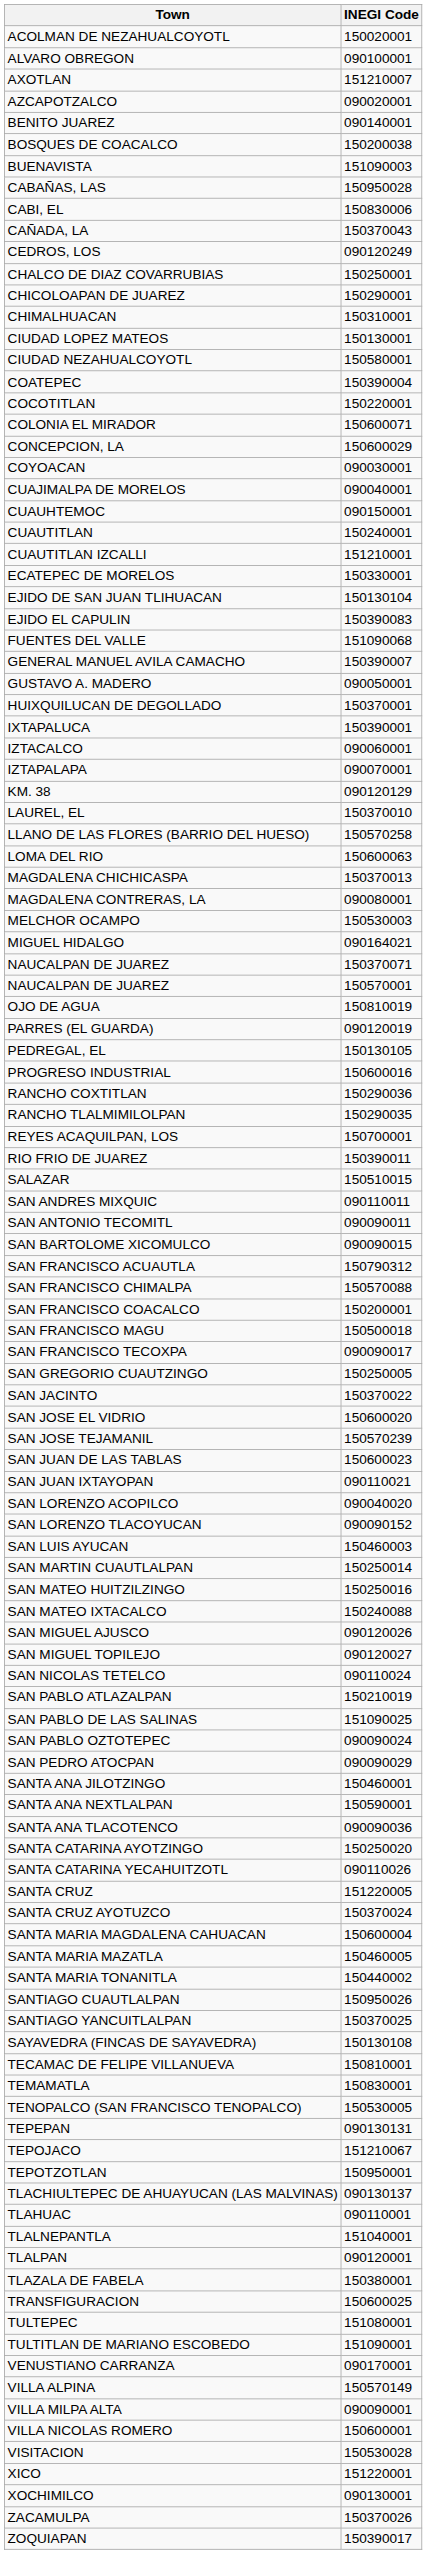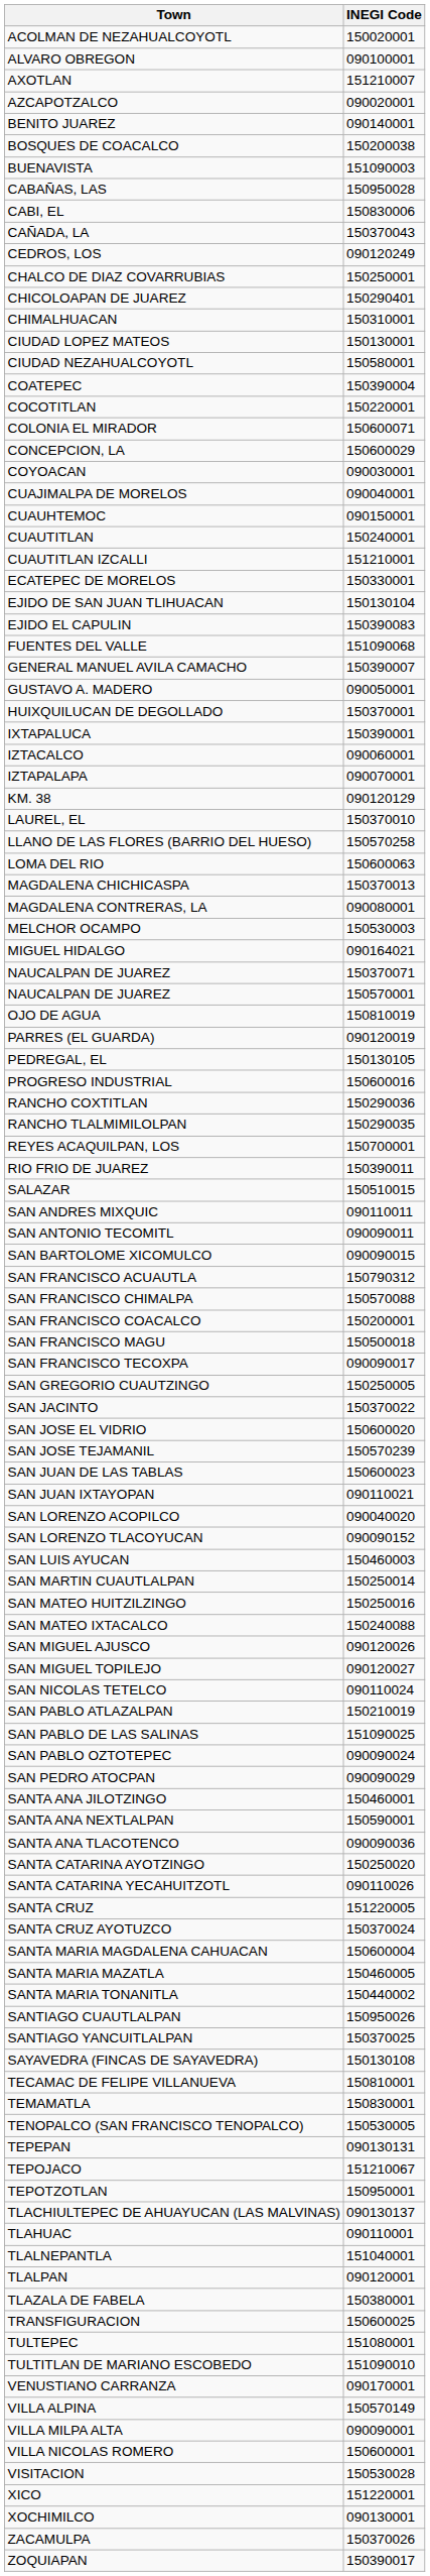row 14 | INEGI Code: 150290001 -> 150290401
row 109 | INEGI Code: 151090001 -> 151090010
